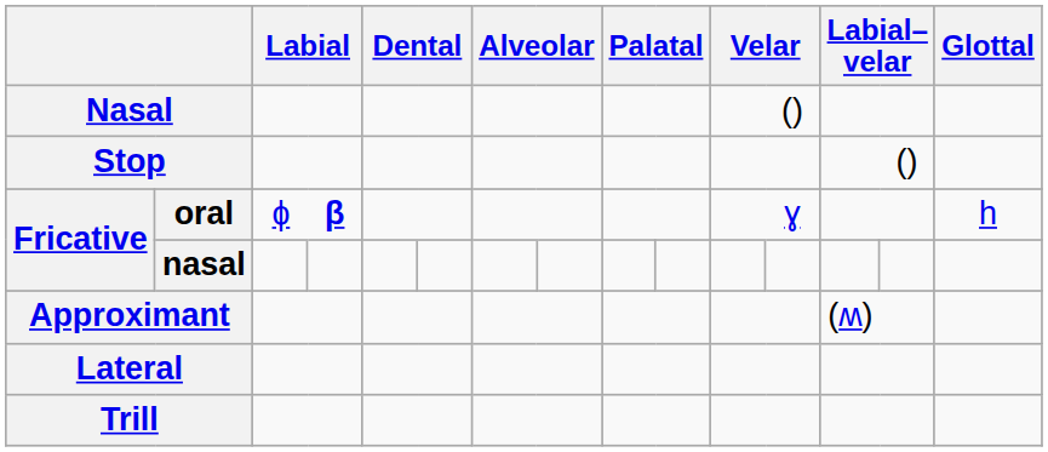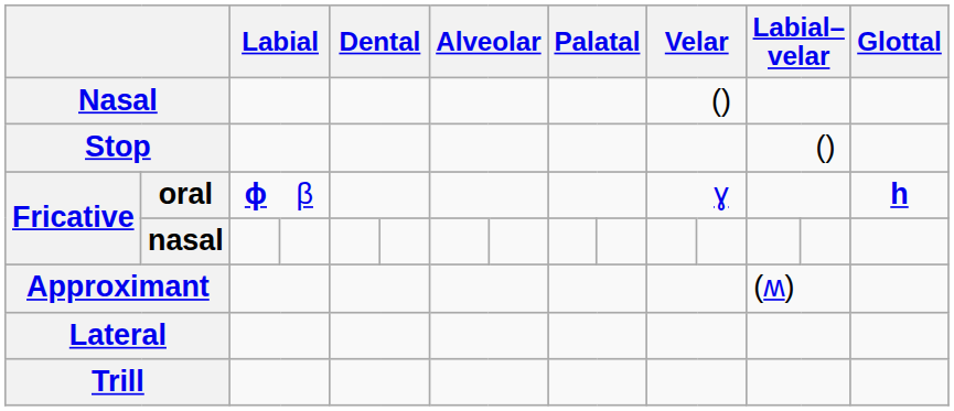oral | column 3: normal -> bold
oral | column 4: bold -> normal
oral | Glottal: normal -> bold
